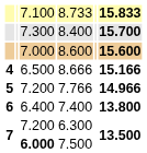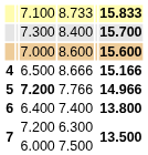7.766 | column 2: normal -> bold
7.500 | column 2: bold -> normal
